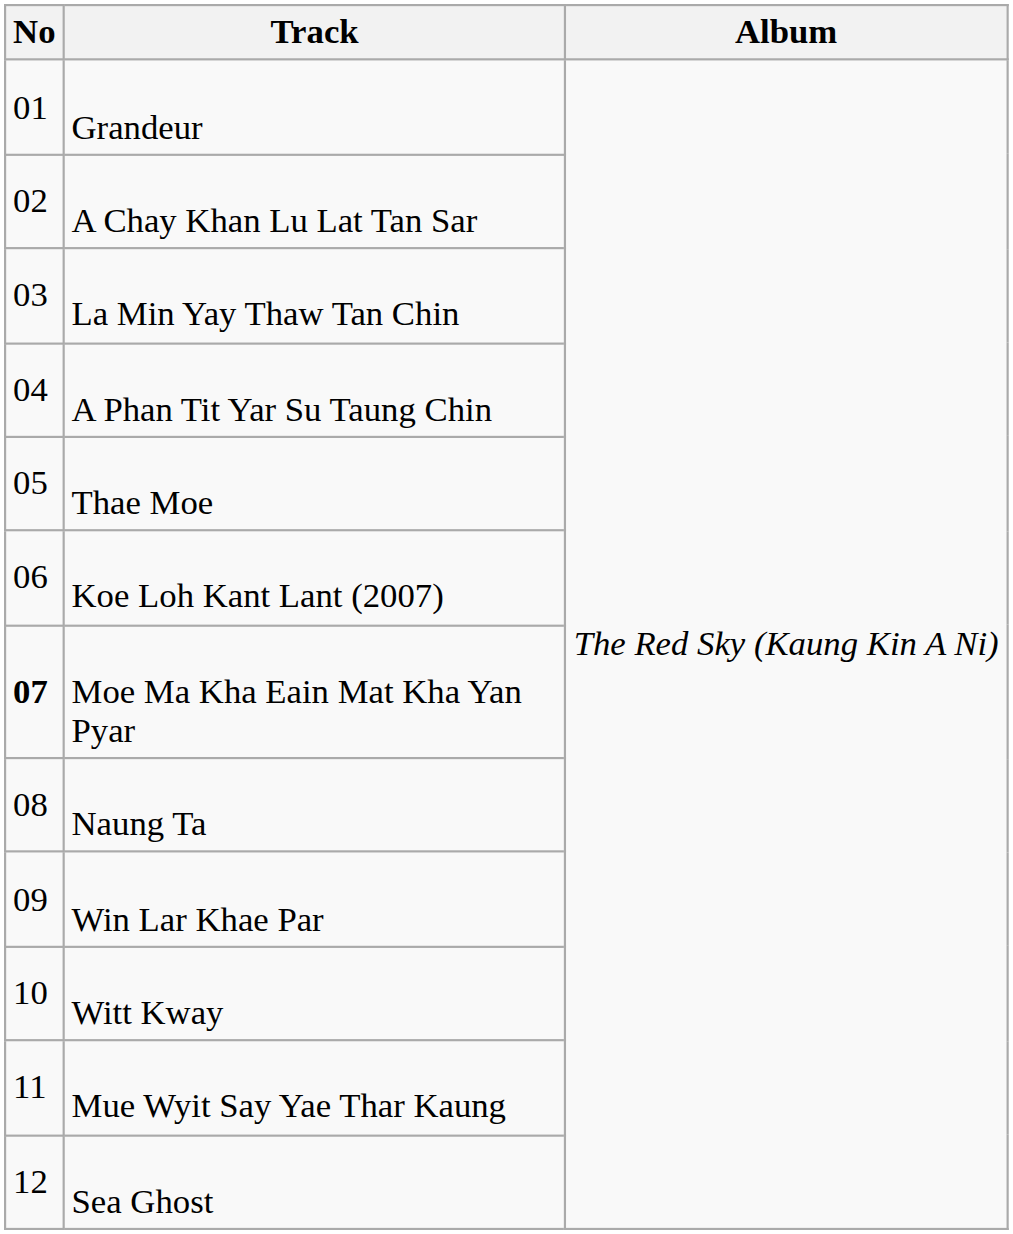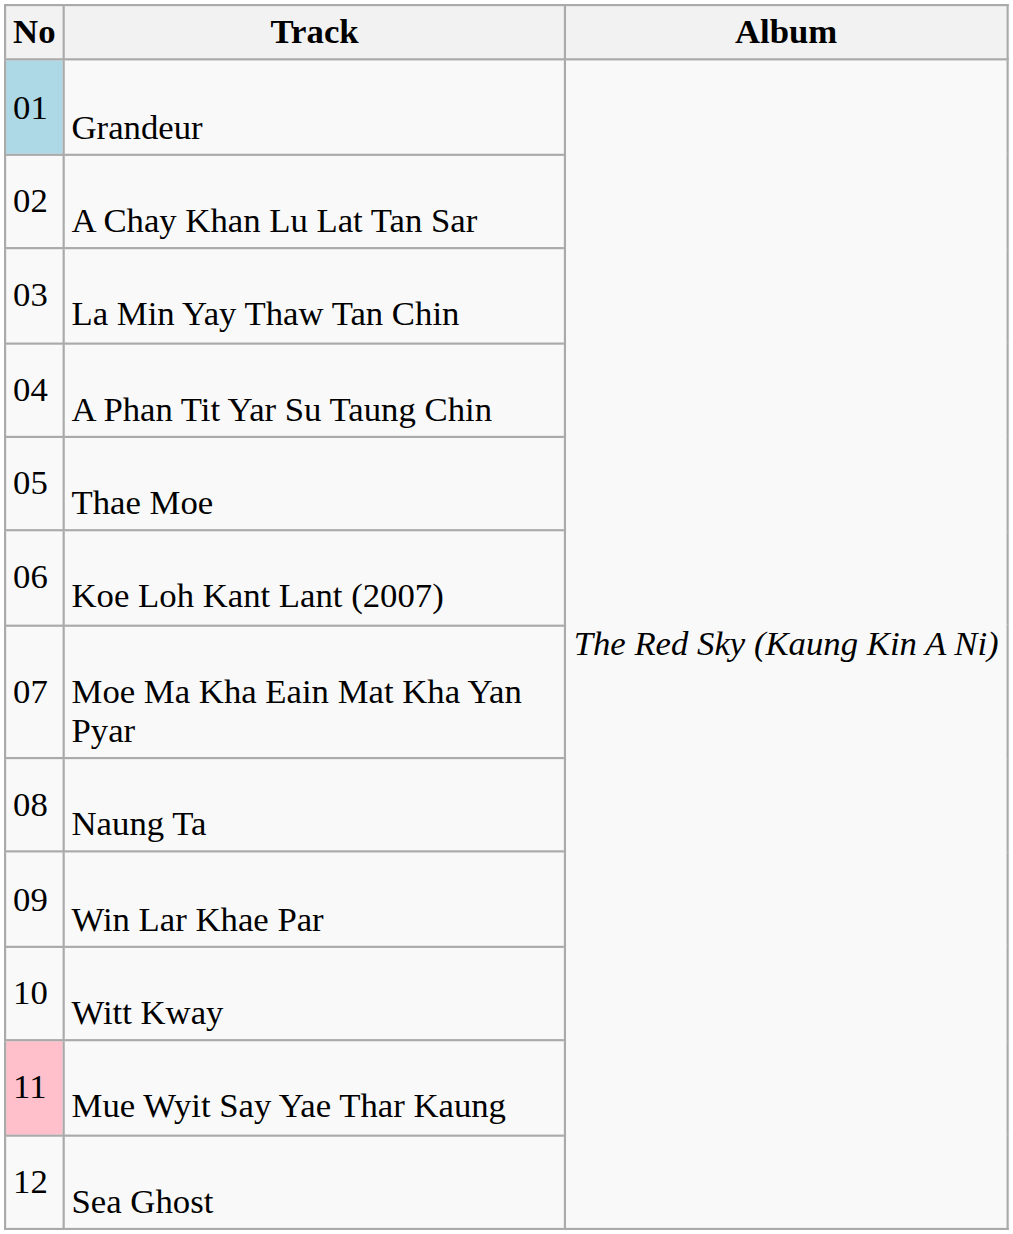Grandeur | No: no background -> lightblue background
Moe Ma Kha Eain Mat Kha Yan Pyar | No: bold -> normal
Mue Wyit Say Yae Thar Kaung | No: no background -> pink background
